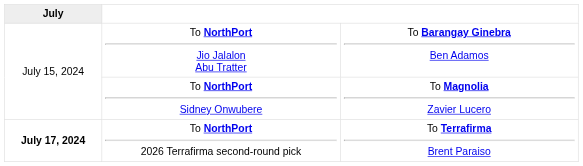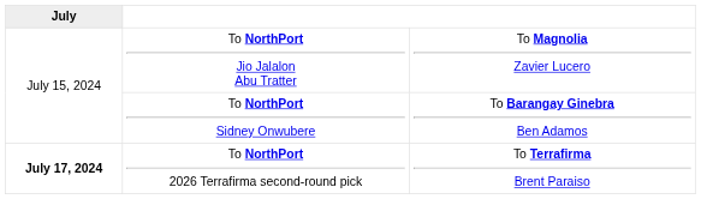To NorthPort Jio Jalalon Abu Tratter | column 3: To Barangay Ginebra Ben Adamos -> To Magnolia Zavier Lucero
To NorthPort Sidney Onwubere | column 3: To Magnolia Zavier Lucero -> To Barangay Ginebra Ben Adamos
